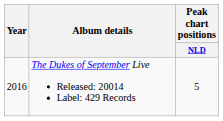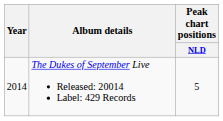row 3 | Year: 2016 -> 2014
